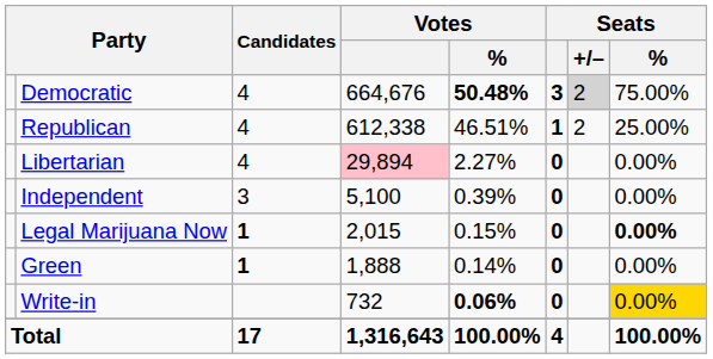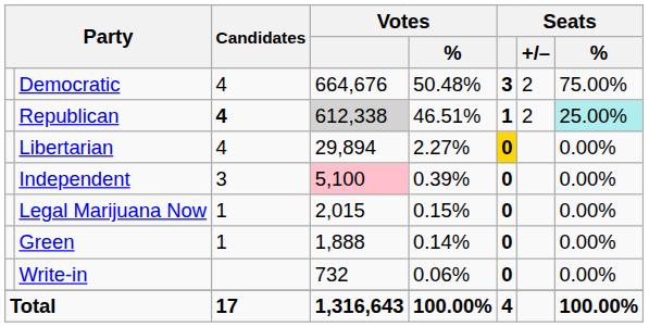Democratic | Votes / %: bold -> normal
Democratic | Seats / +/–: lightgrey background -> no background
Republican | Candidates: normal -> bold
Republican | Votes: no background -> lightgrey background
Republican | Seats / %: no background -> paleturquoise background
Libertarian | Votes: pink background -> no background
Libertarian | Seats: no background -> gold background
Independent | Votes: no background -> pink background
Legal Marijuana Now | Candidates: bold -> normal
Legal Marijuana Now | Seats / %: bold -> normal
Green | Candidates: bold -> normal
Write-in | Votes / %: bold -> normal
Write-in | Seats / %: gold background -> no background
